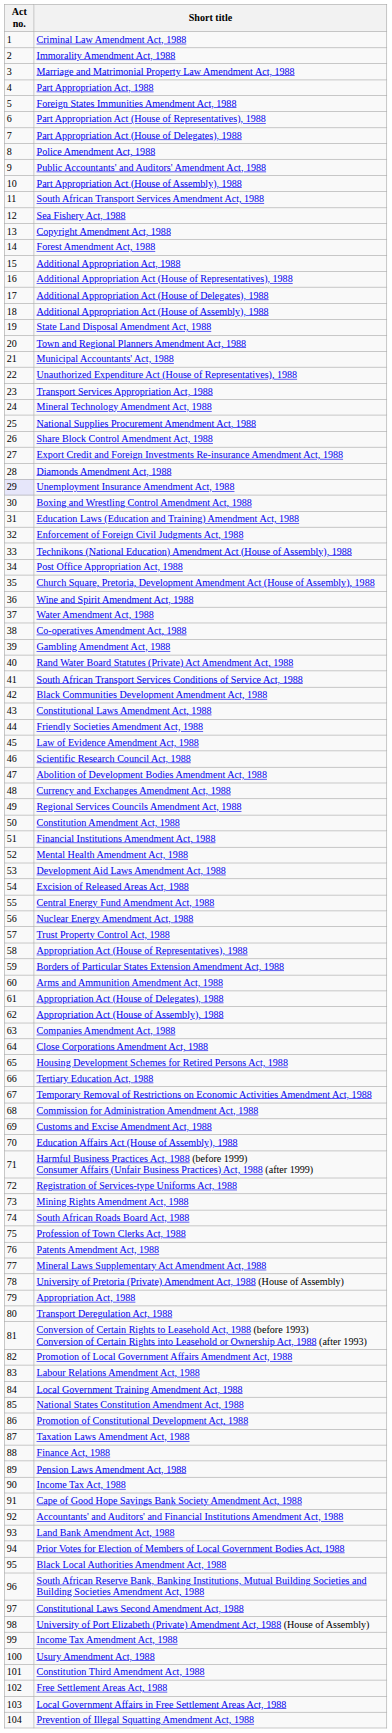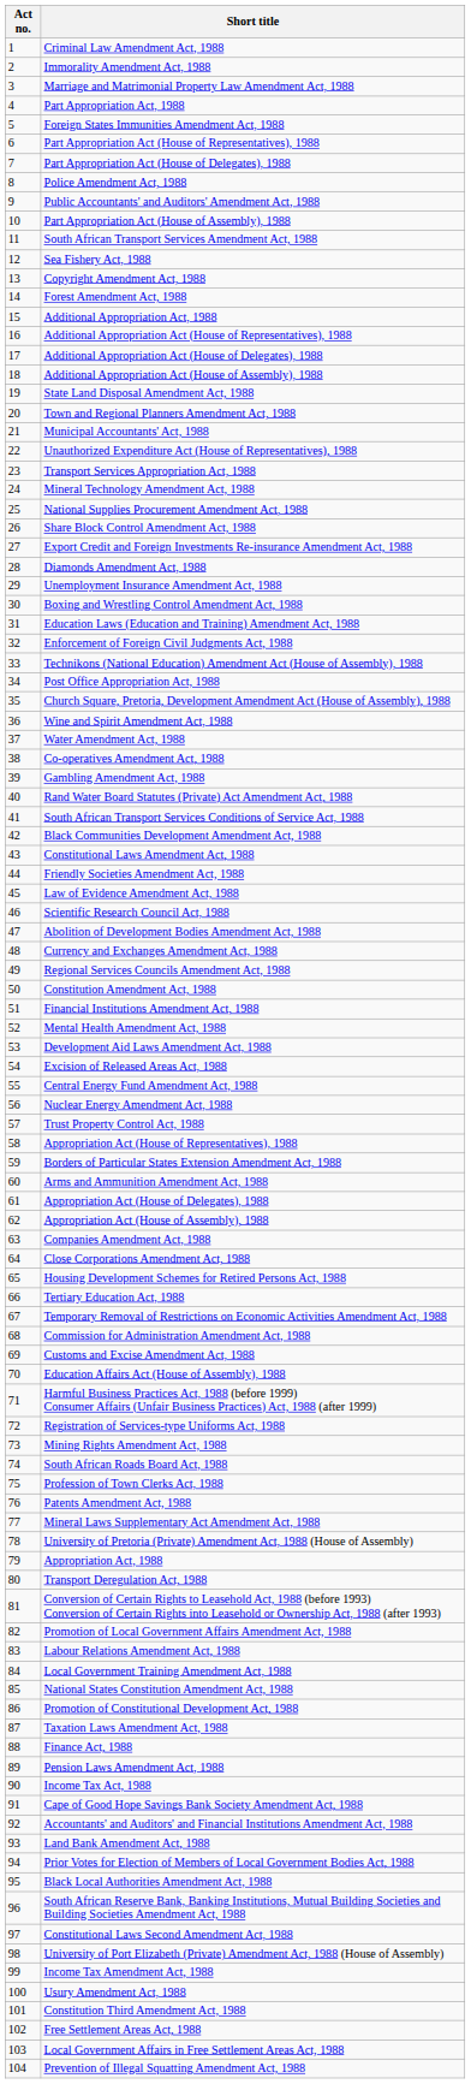Unemployment Insurance Amendment Act, 1988 | Act no.: lavender background -> no background
